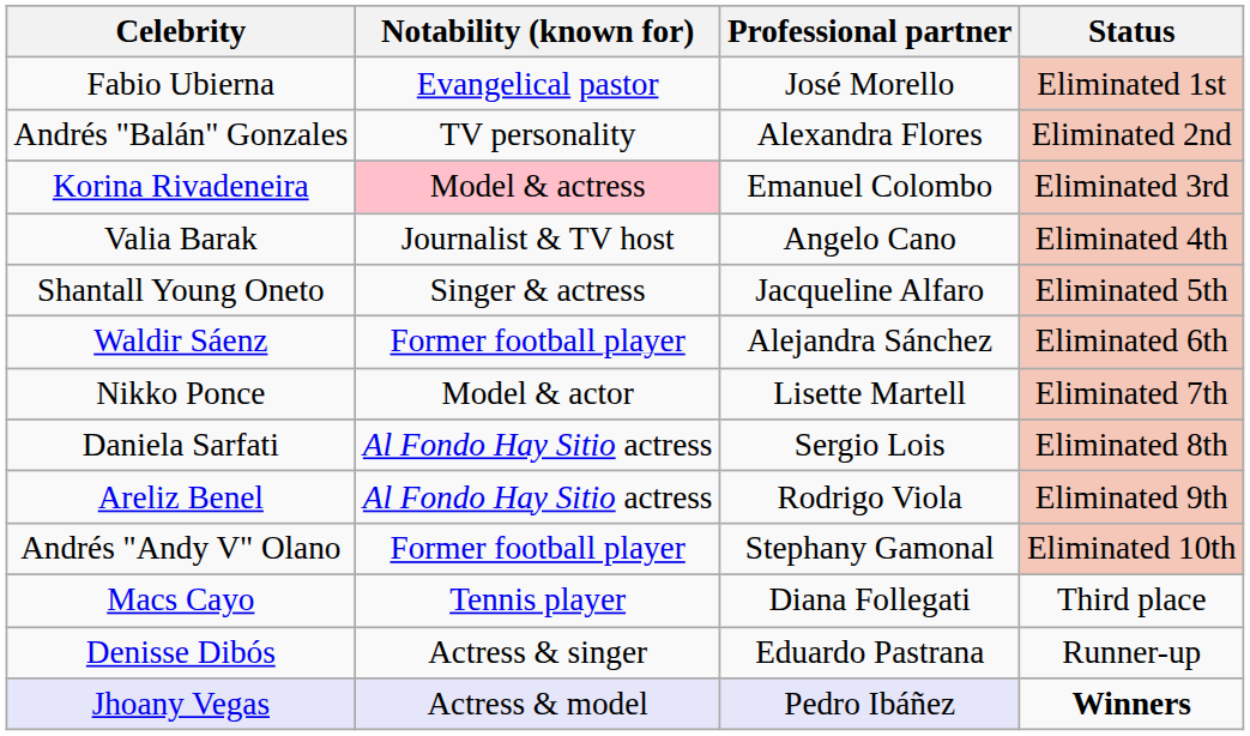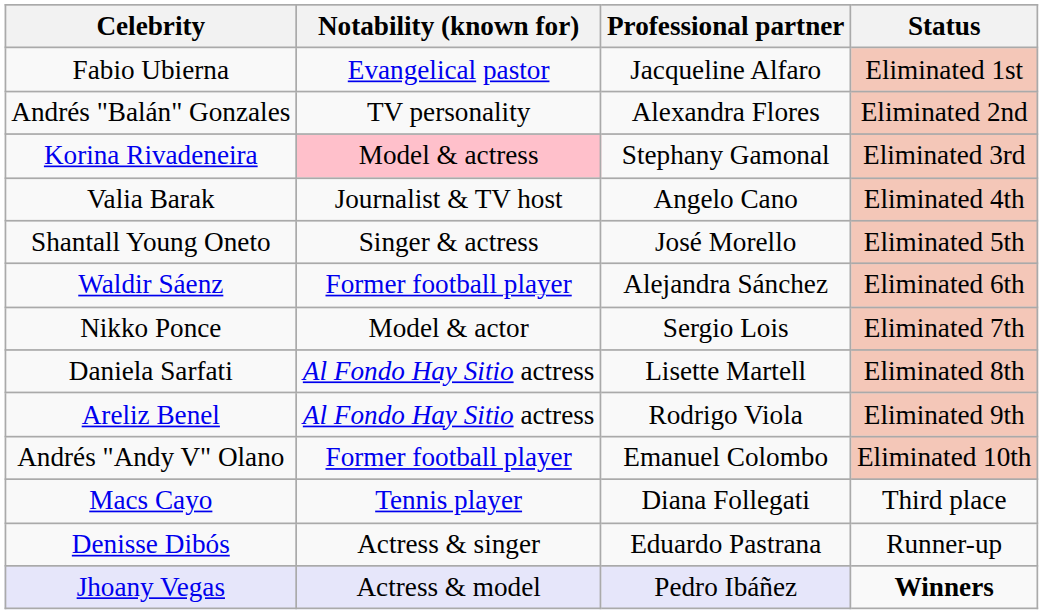Fabio Ubierna | Professional partner: José Morello -> Jacqueline Alfaro
Korina Rivadeneira | Professional partner: Emanuel Colombo -> Stephany Gamonal
Shantall Young Oneto | Professional partner: Jacqueline Alfaro -> José Morello
Nikko Ponce | Professional partner: Lisette Martell -> Sergio Lois
Daniela Sarfati | Professional partner: Sergio Lois -> Lisette Martell
Andrés "Andy V" Olano | Professional partner: Stephany Gamonal -> Emanuel Colombo
